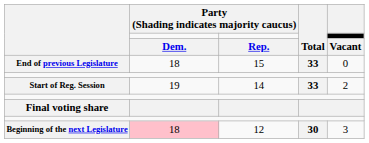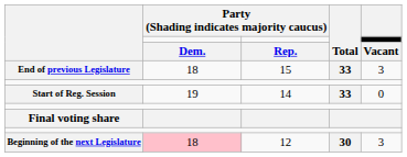End of previous Legislature | column 5: 0 -> 3
Start of Reg. Session | column 5: 2 -> 0
